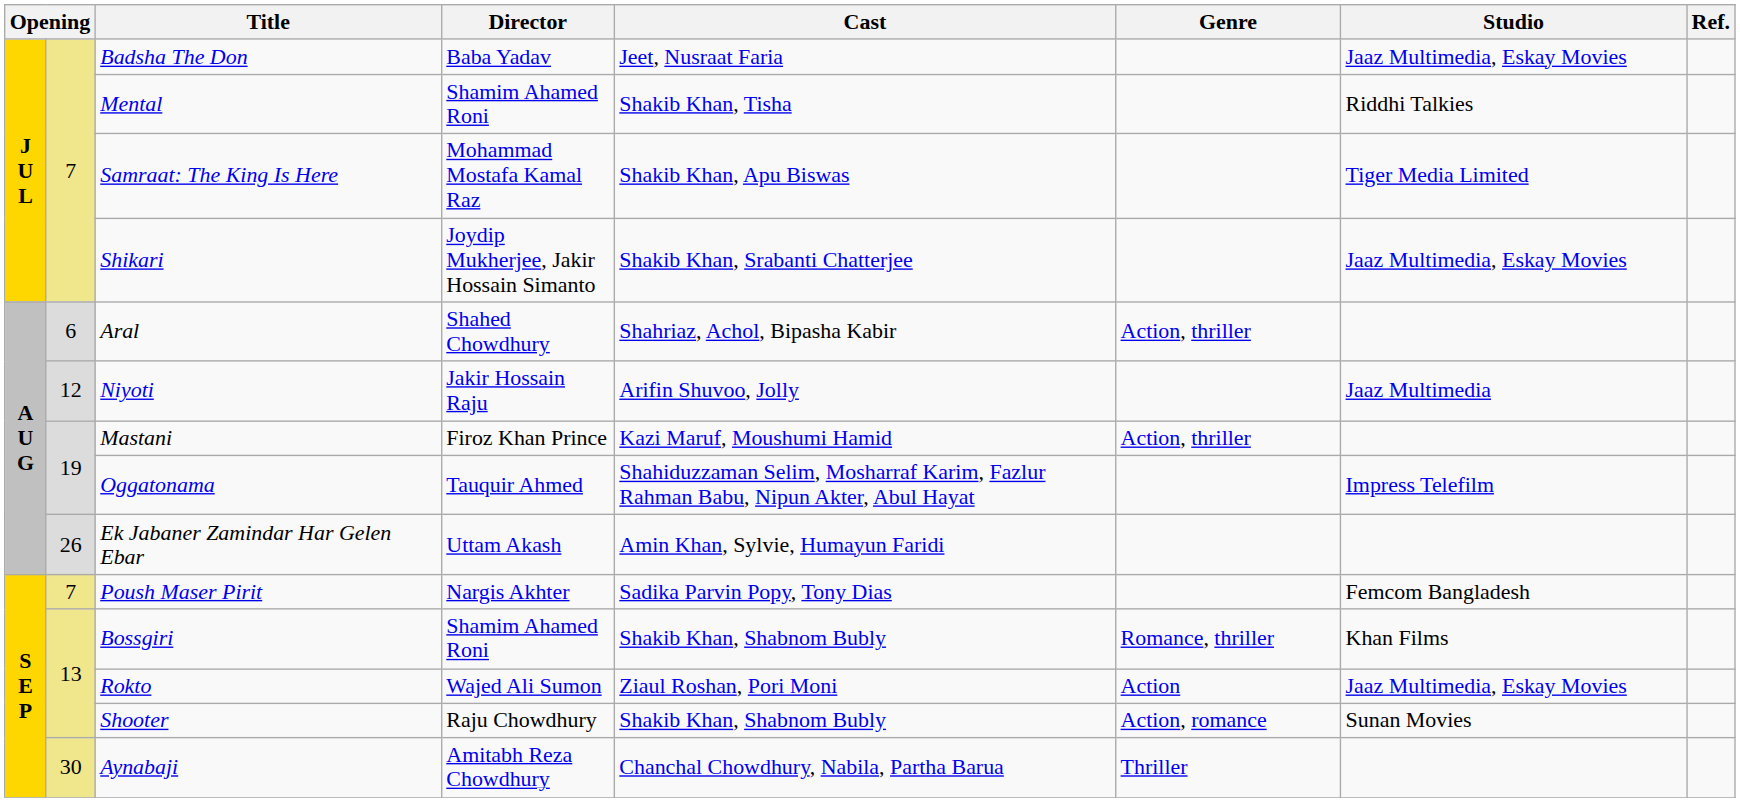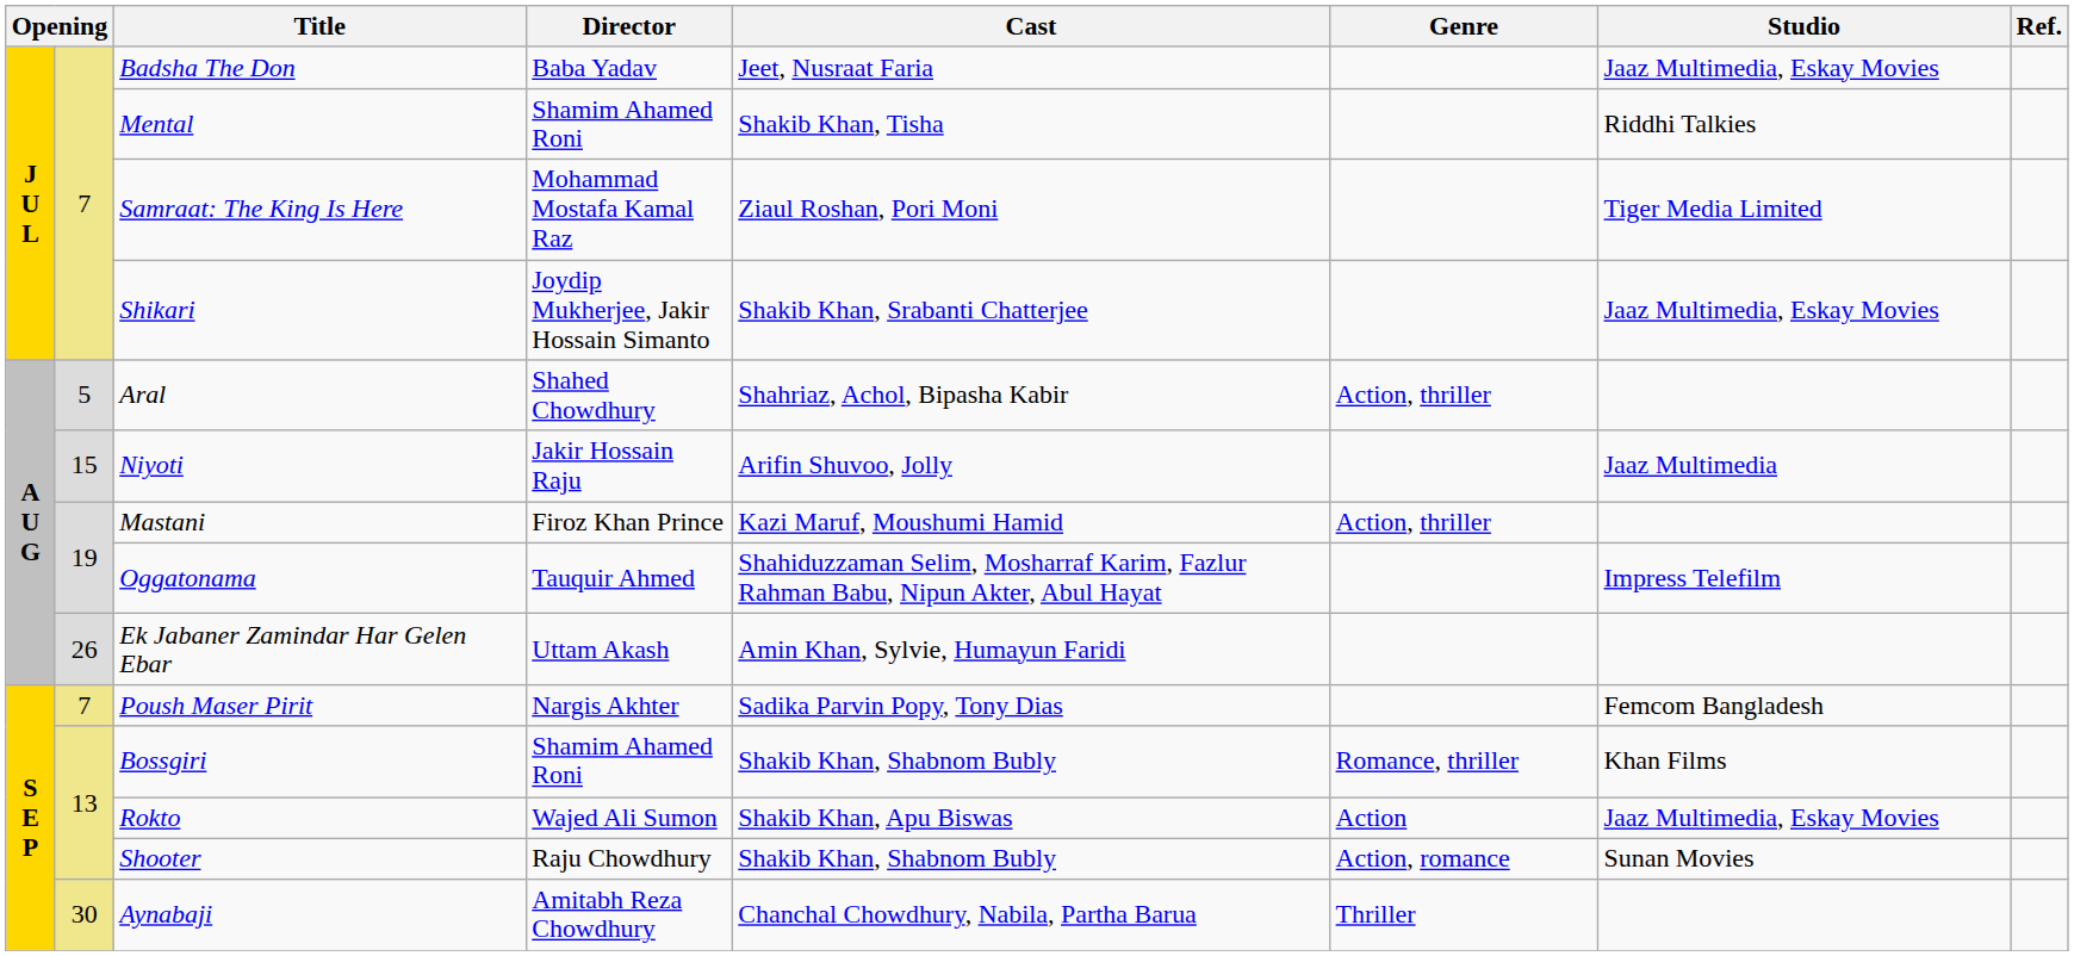Samraat: The King Is Here | Cast: Shakib Khan, Apu Biswas -> Ziaul Roshan, Pori Moni
Aral | column 2: 6 -> 5
Niyoti | column 2: 12 -> 15
Rokto | Cast: Ziaul Roshan, Pori Moni -> Shakib Khan, Apu Biswas
